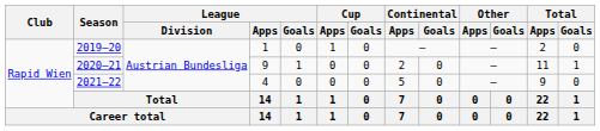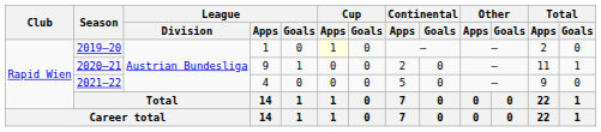2019–20 | Cup / Apps: no background -> lightyellow background
